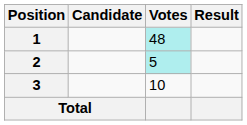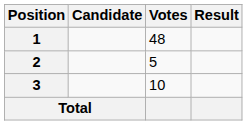1 | Votes: paleturquoise background -> no background
2 | Votes: paleturquoise background -> no background
